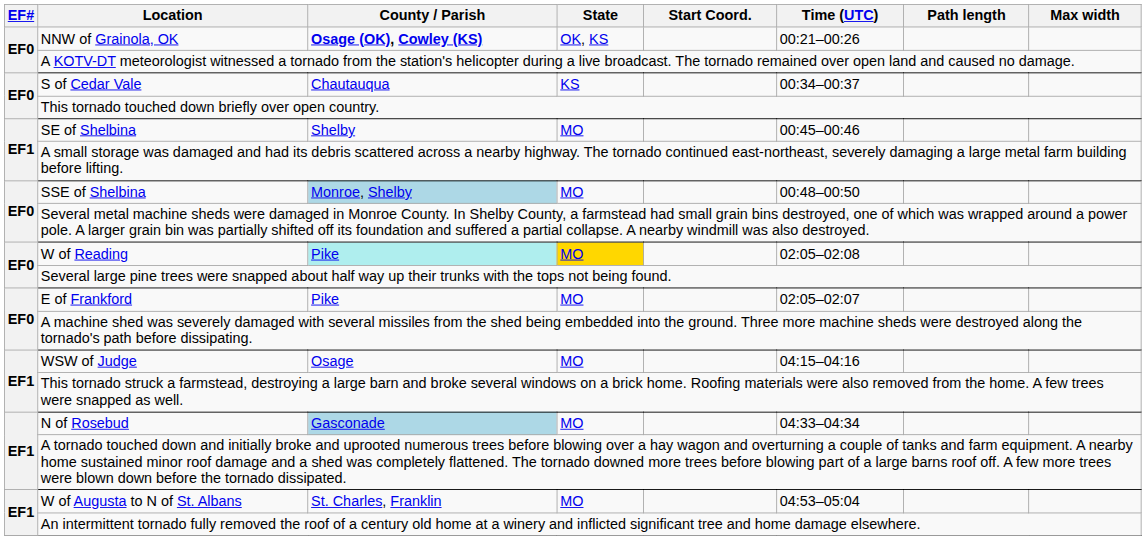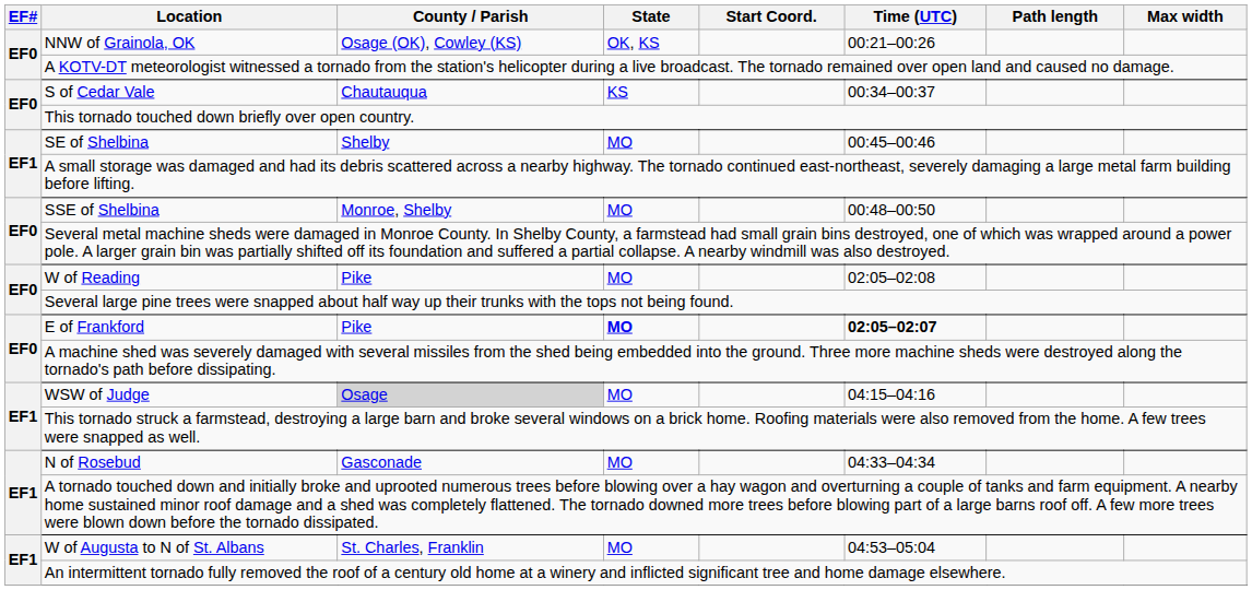NNW of Grainola, OK | County / Parish: bold -> normal
SSE of Shelbina | County / Parish: lightblue background -> no background
W of Reading | County / Parish: paleturquoise background -> no background
W of Reading | State: gold background -> no background
E of Frankford | State: normal -> bold
E of Frankford | Time (UTC): normal -> bold
WSW of Judge | County / Parish: no background -> lightgrey background
N of Rosebud | County / Parish: lightblue background -> no background
